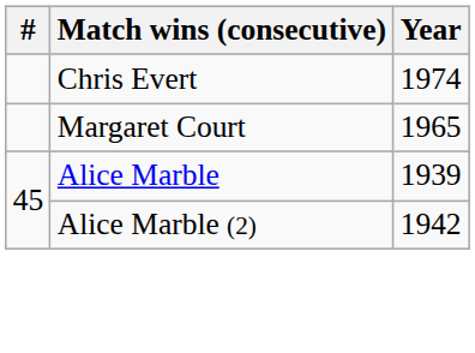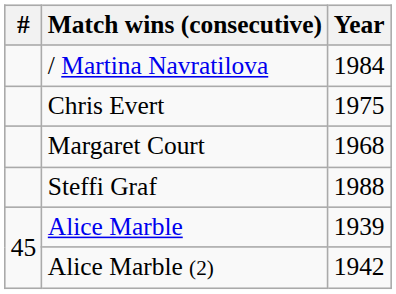+ row: / Martina Navratilova | 1984
Chris Evert | Year: 1974 -> 1975
Margaret Court | Year: 1965 -> 1968
+ row: Steffi Graf | 1988
